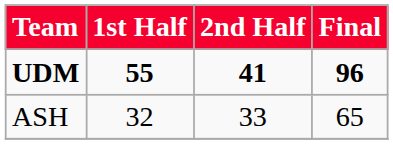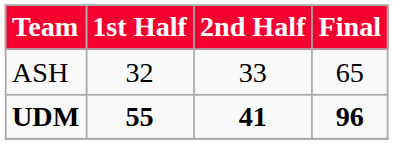rows swapped: ASH <-> UDM
